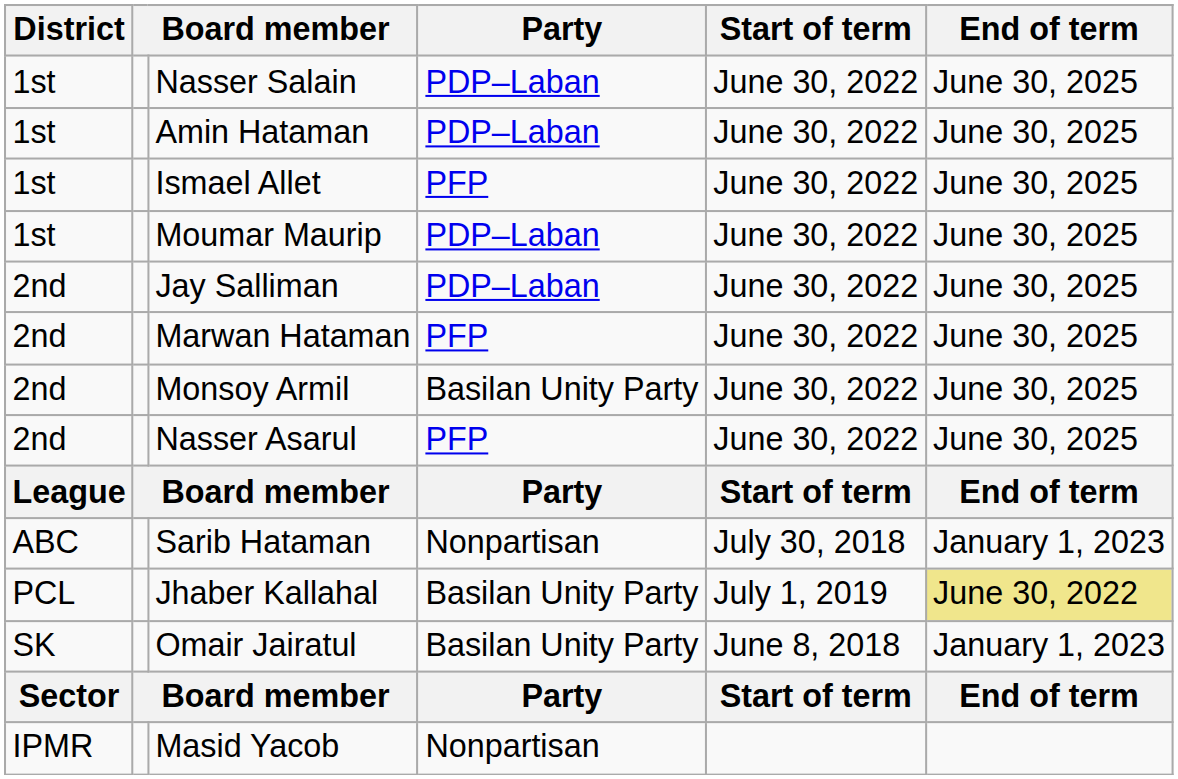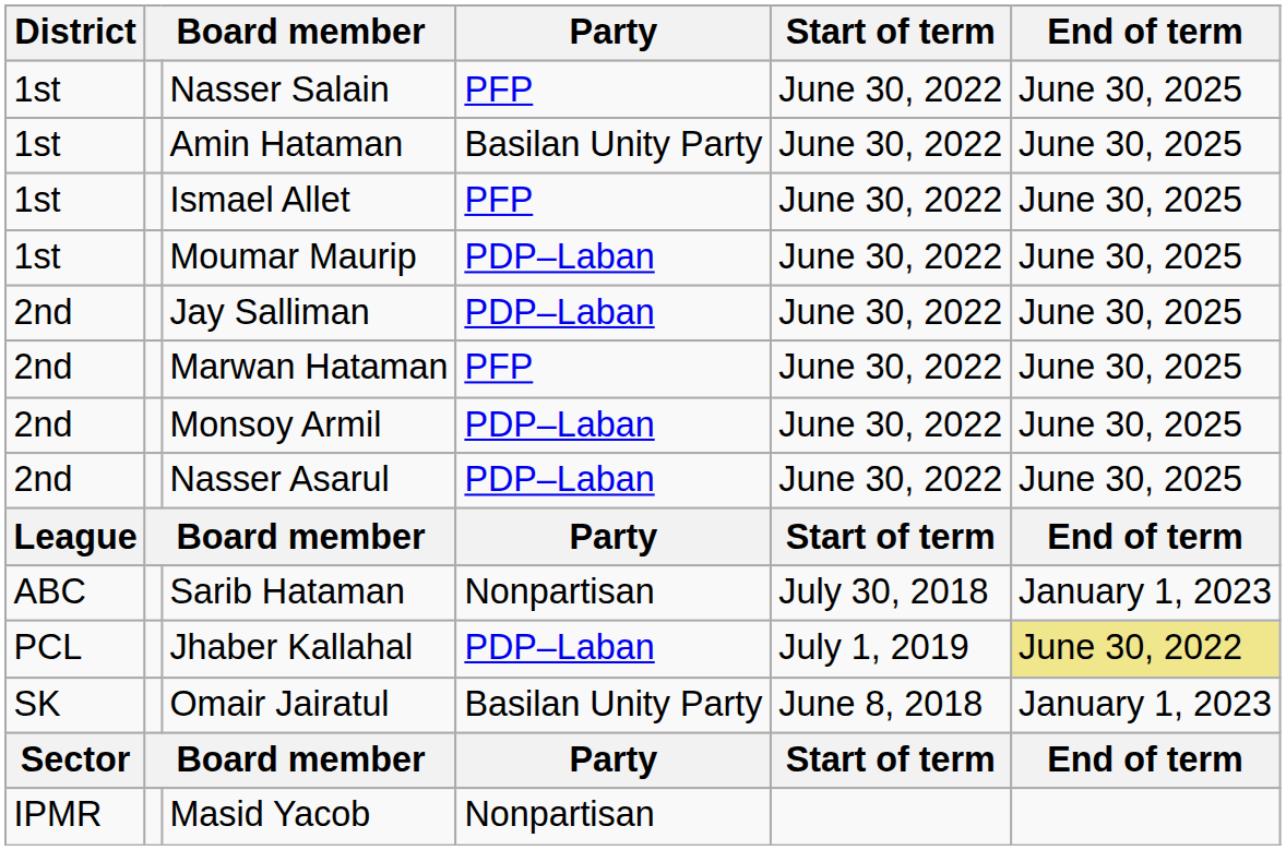Nasser Salain | Party: PDP–Laban -> PFP
Amin Hataman | Party: PDP–Laban -> Basilan Unity Party
Monsoy Armil | Party: Basilan Unity Party -> PDP–Laban
Nasser Asarul | Party: PFP -> PDP–Laban
Jhaber Kallahal | Party: Basilan Unity Party -> PDP–Laban
